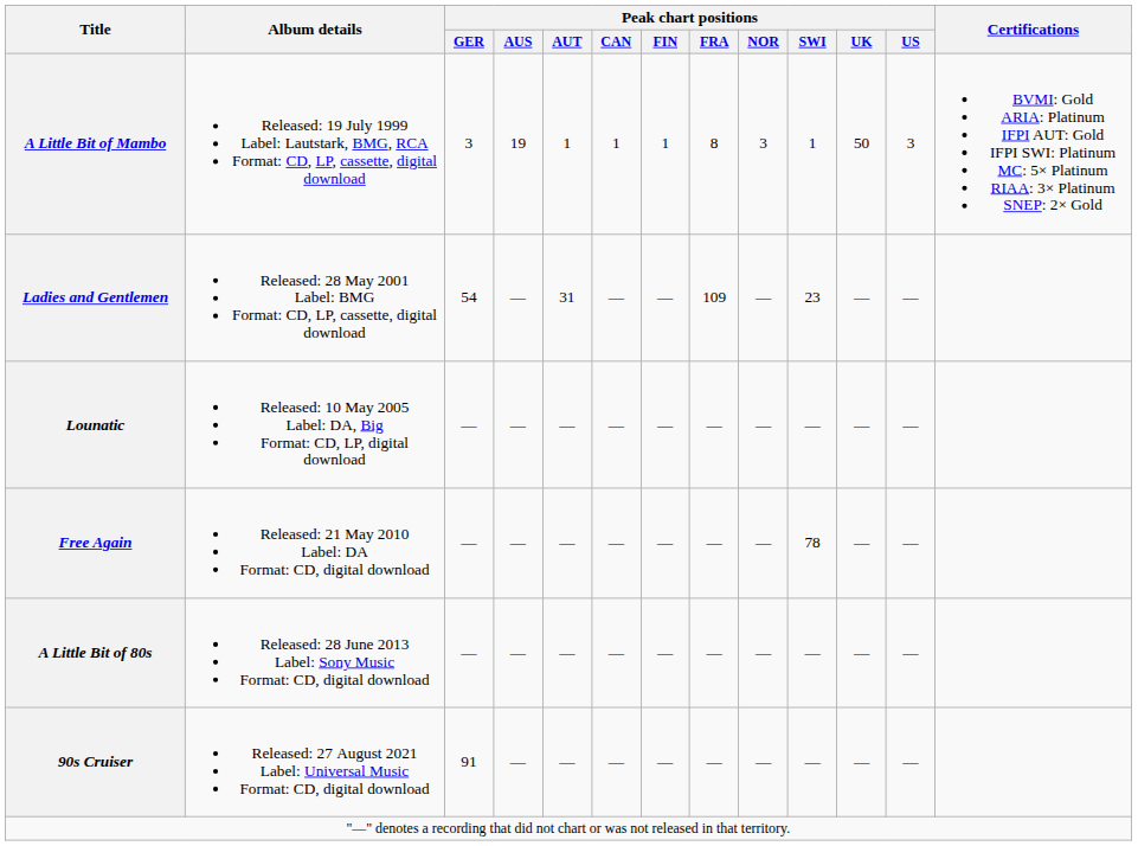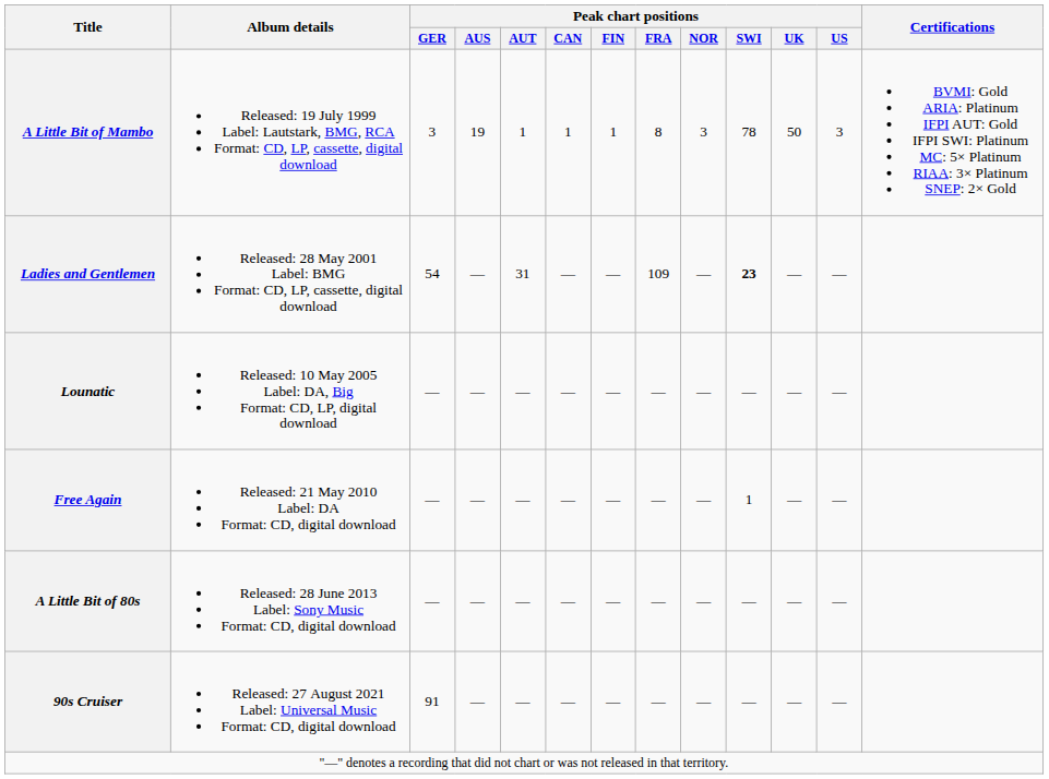A Little Bit of Mambo | Peak chart positions / SWI: 1 -> 78
Ladies and Gentlemen | Peak chart positions / SWI: normal -> bold
Free Again | Peak chart positions / SWI: 78 -> 1
